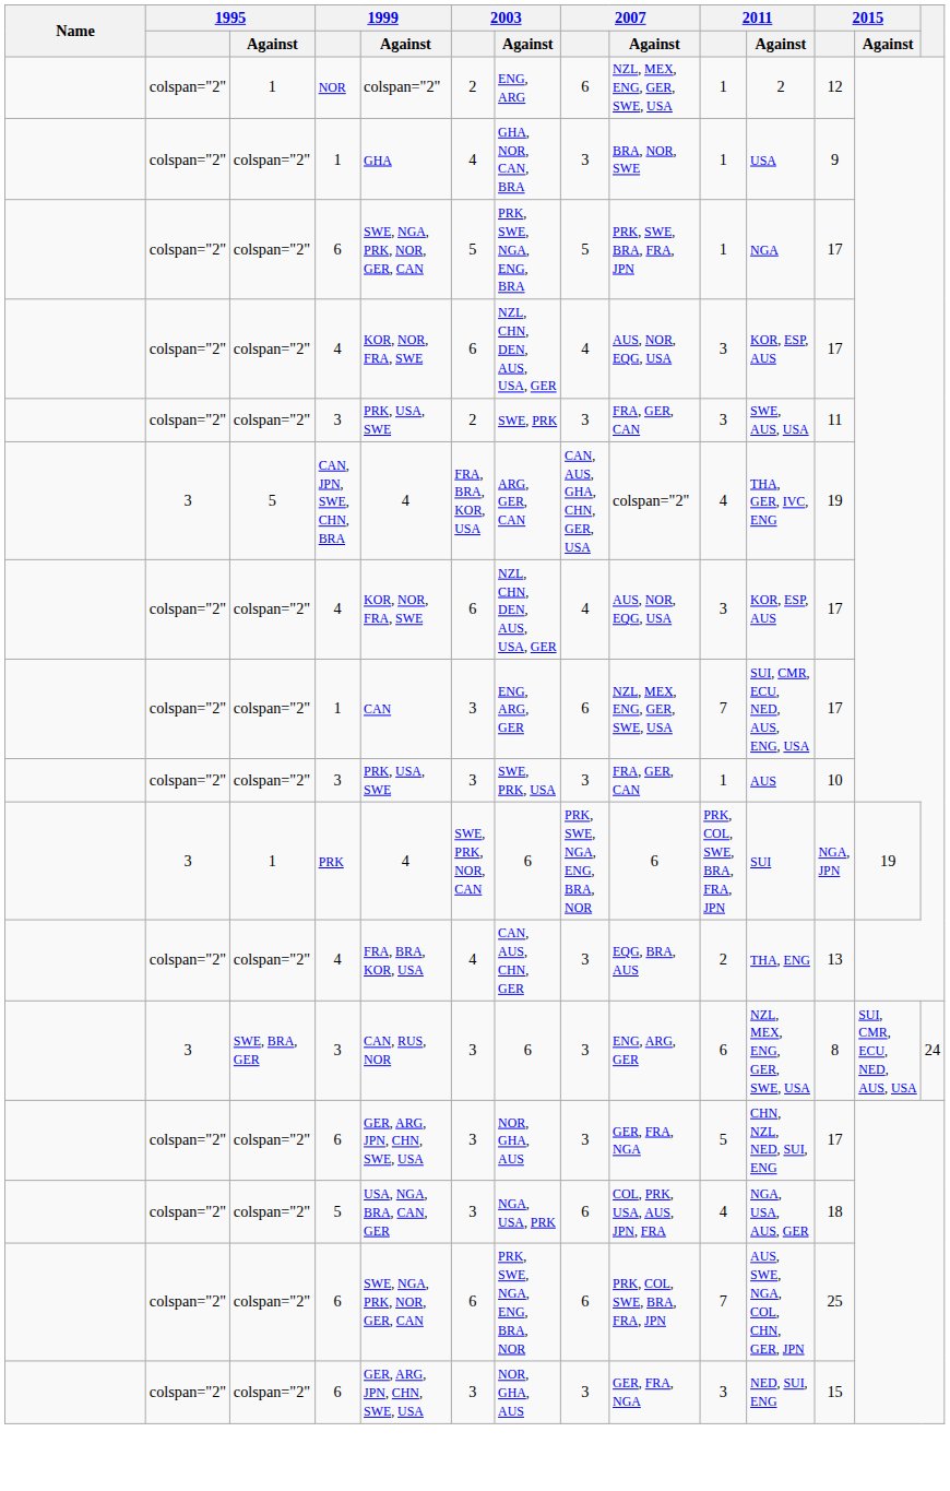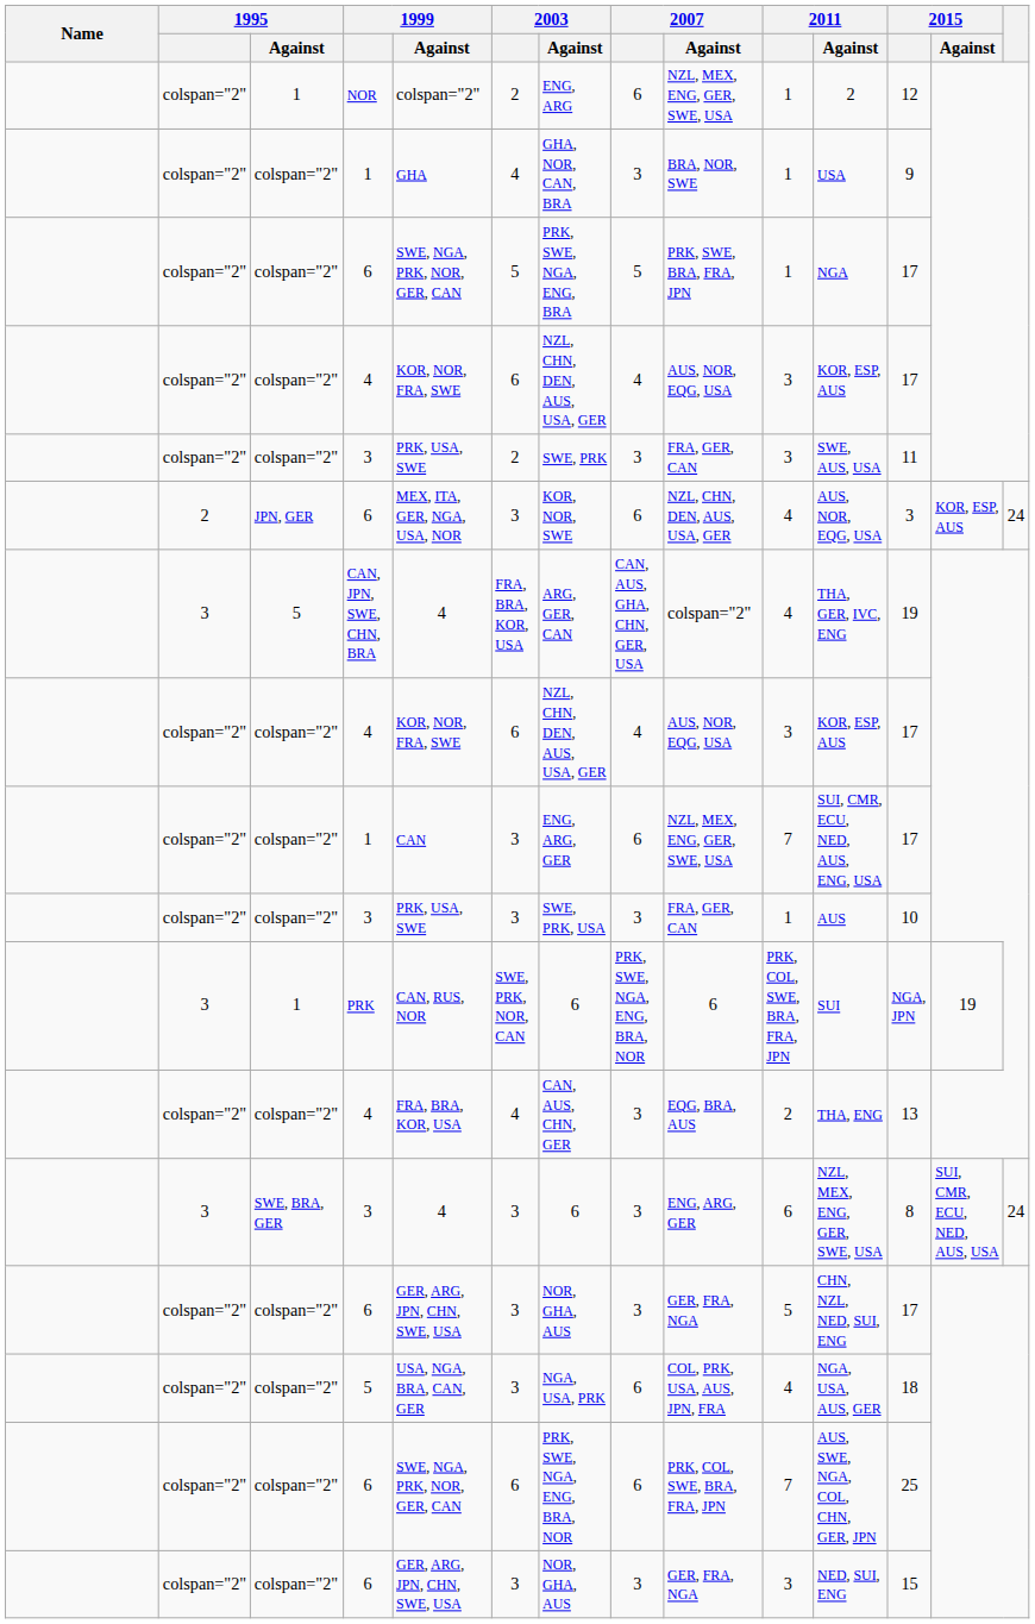+ row: 2 | JPN, GER | 6 | MEX, ITA, GER, NGA, USA, NOR | 3 | KOR, NOR, SWE | 6 | NZL, CHN, DEN, AUS, USA, GER | 4 | AUS, NOR, EQG, USA | 3 | KOR, ESP, AUS | 24
PRK | 1999 / Against: 4 -> CAN, RUS, NOR
SWE, BRA, GER / 3 | 1999 / Against: CAN, RUS, NOR -> 4
